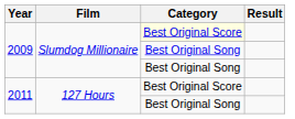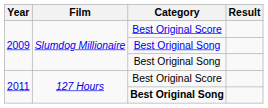2009 / Best Original Score | Category: lightyellow background -> no background
2011 / Best Original Song | Category: normal -> bold
